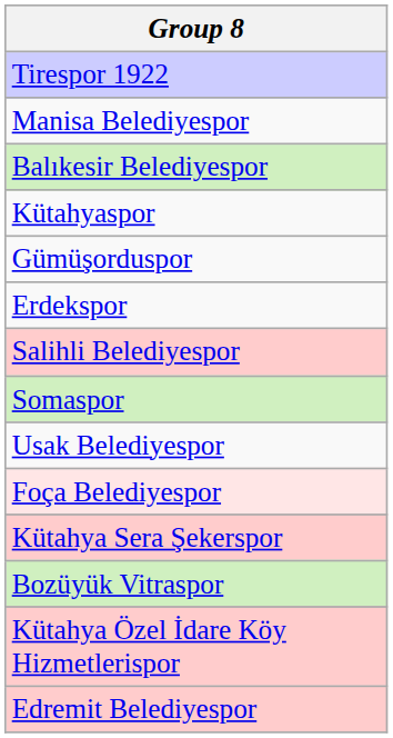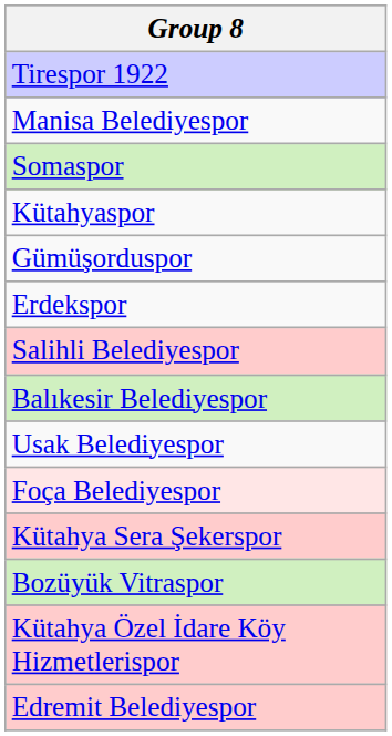row 4 | column 1: Balıkesir Belediyespor -> Somaspor
row 9 | column 1: Somaspor -> Balıkesir Belediyespor
